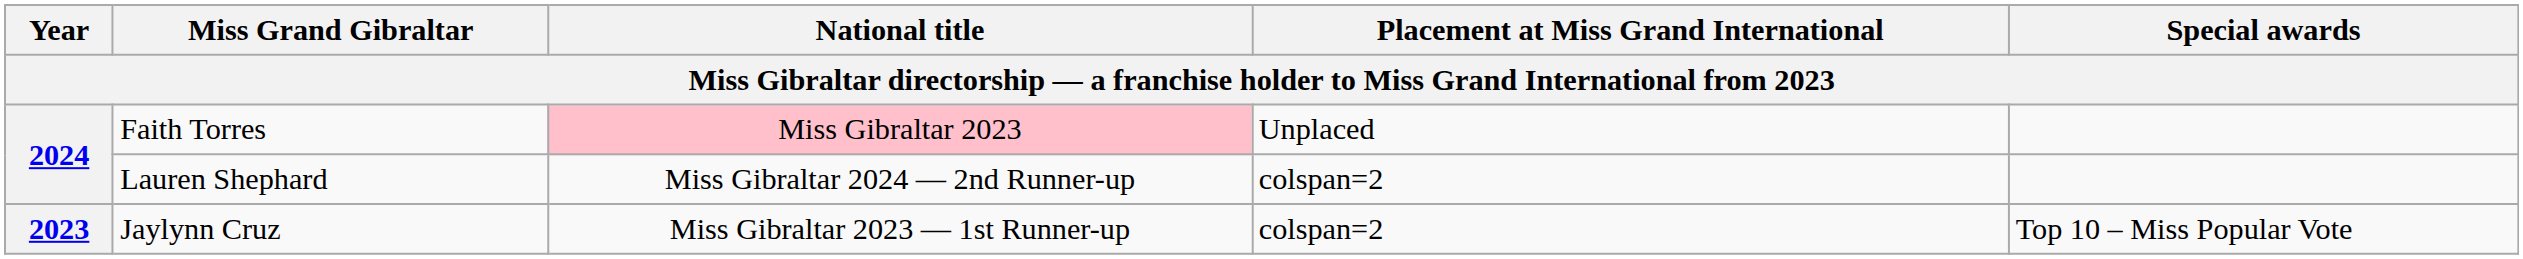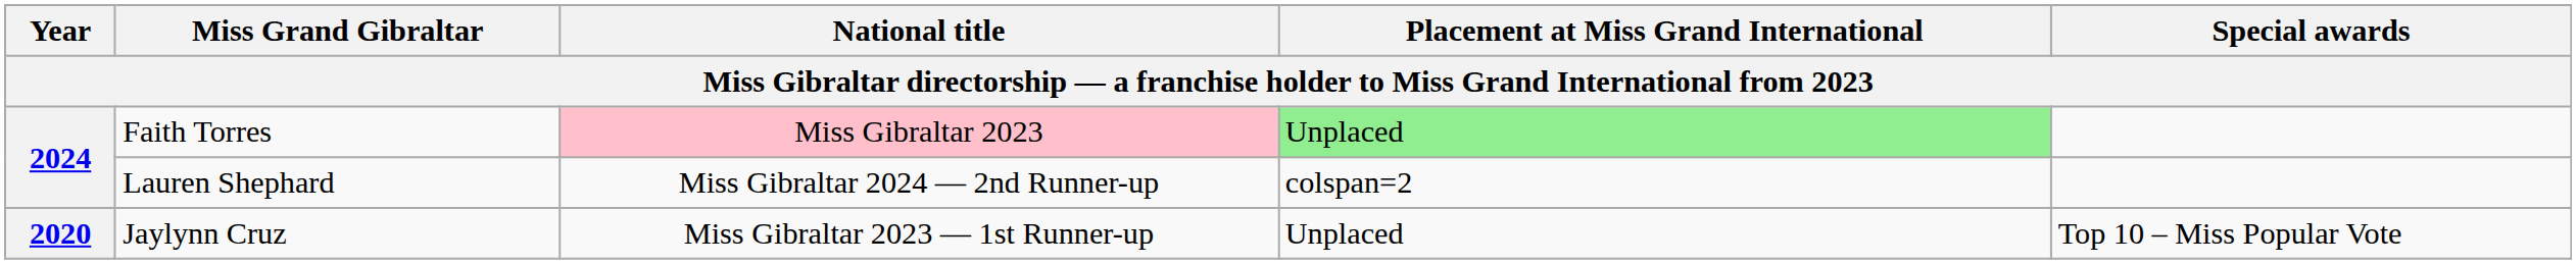Faith Torres | Placement at Miss Grand International: no background -> lightgreen background
Jaylynn Cruz | Year: 2023 -> 2020
Jaylynn Cruz | Placement at Miss Grand International: colspan=2 -> Unplaced
